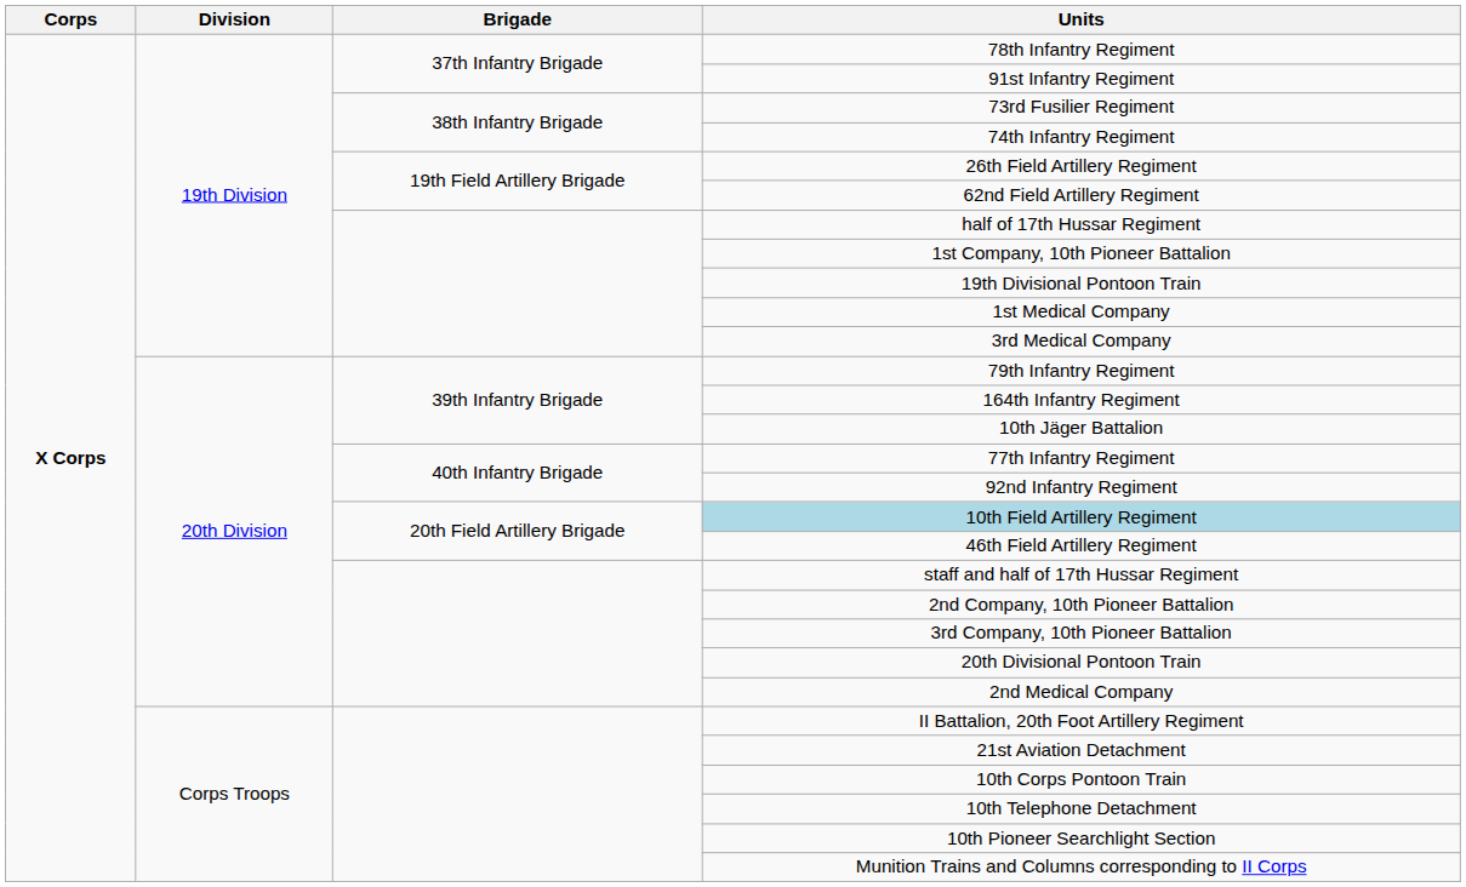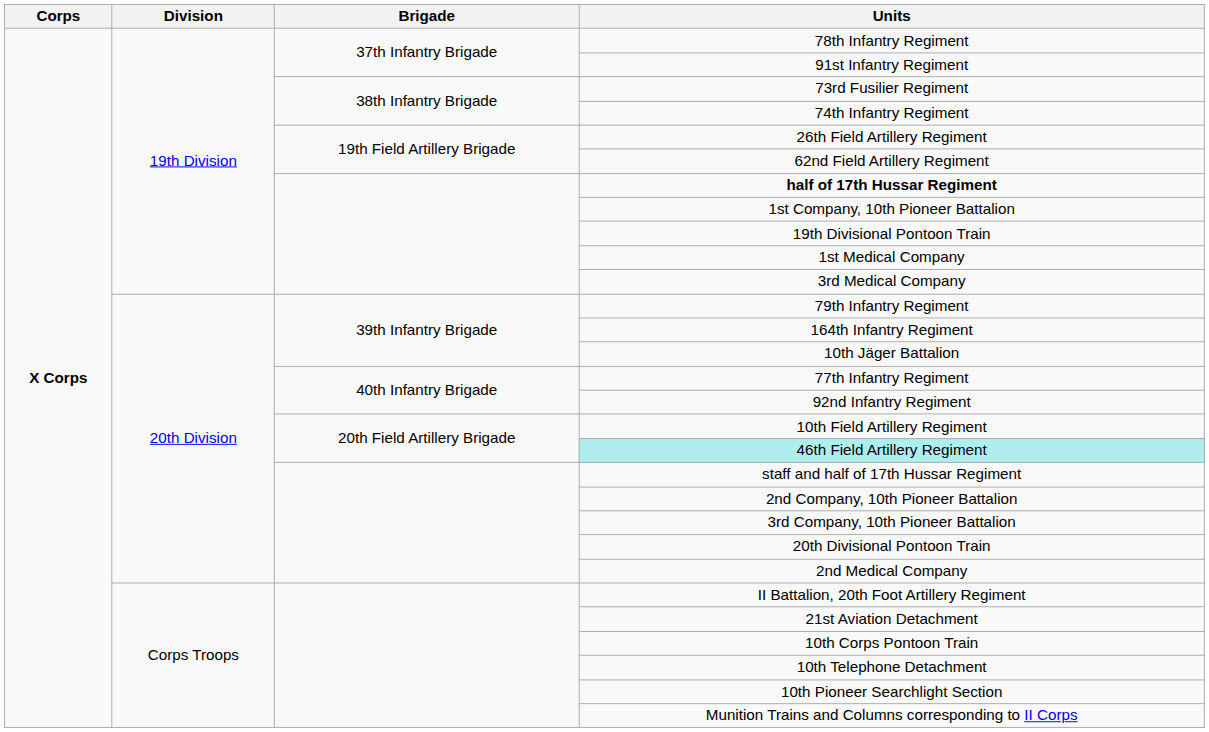half of 17th Hussar Regiment | Units: normal -> bold
10th Field Artillery Regiment | Units: lightblue background -> no background
46th Field Artillery Regiment | Units: no background -> paleturquoise background
